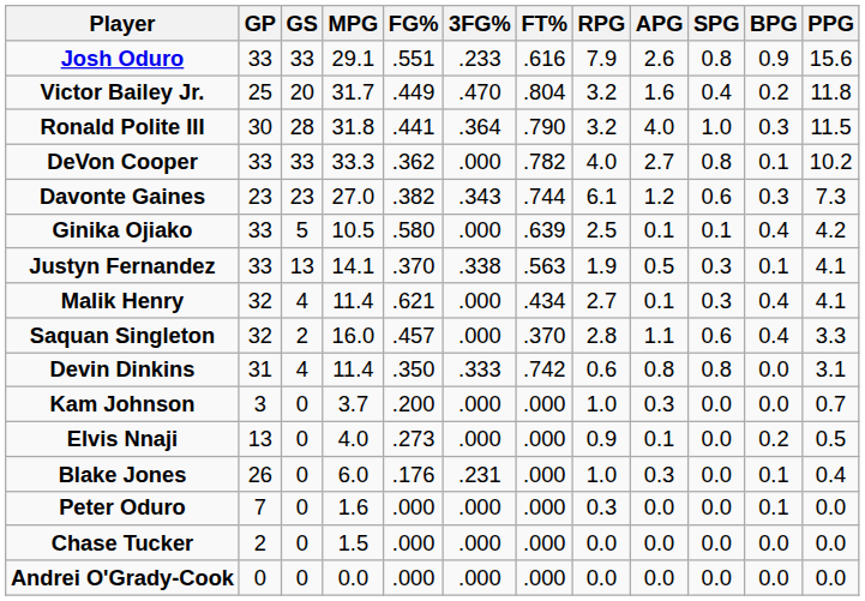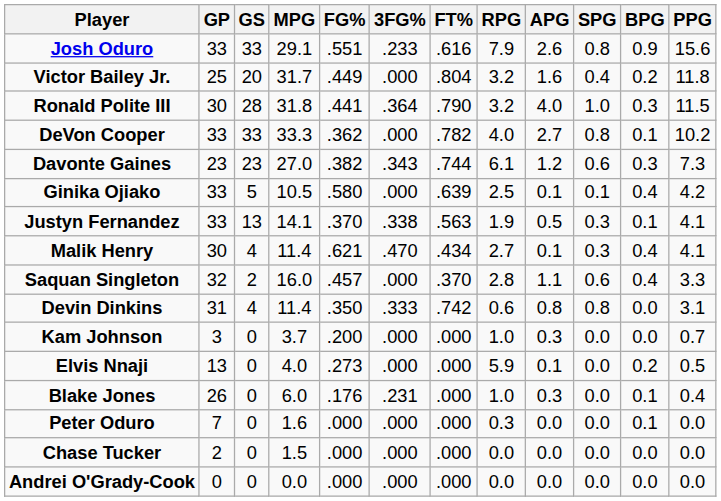Victor Bailey Jr. | 3FG%: .470 -> .000
Malik Henry | GP: 32 -> 30
Malik Henry | 3FG%: .000 -> .470
Elvis Nnaji | RPG: 0.9 -> 5.9
